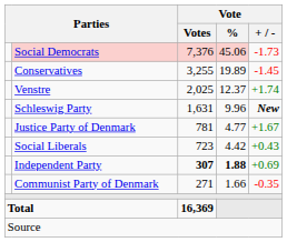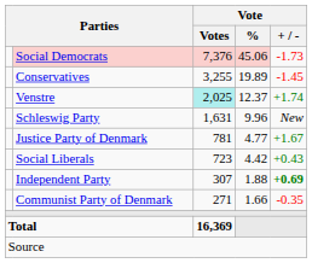Venstre | Vote / Votes: no background -> paleturquoise background
Schleswig Party | Vote / + / -: bold -> normal
Independent Party | Vote / Votes: bold -> normal
Independent Party | Vote / %: bold -> normal
Independent Party | Vote / + / -: normal -> bold
